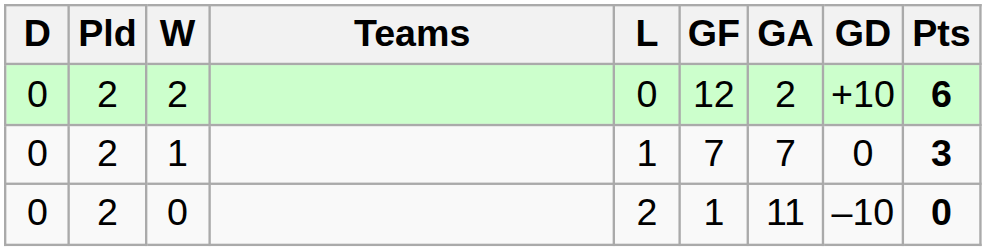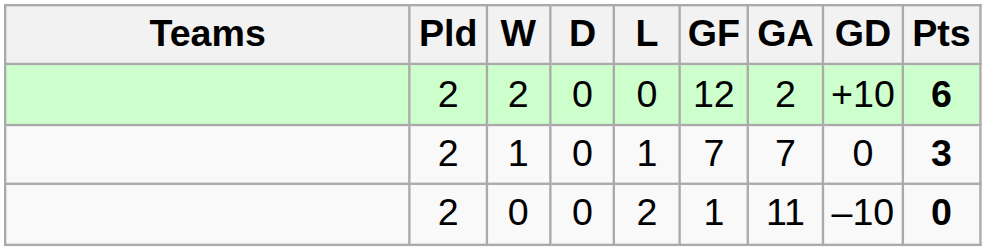columns swapped: Teams <-> D
